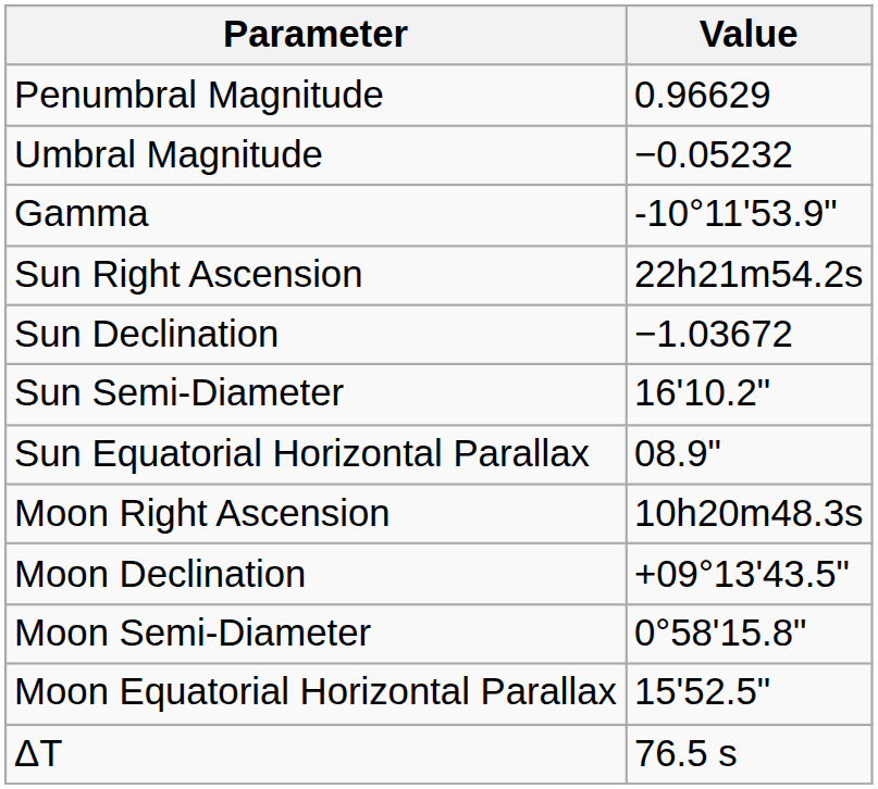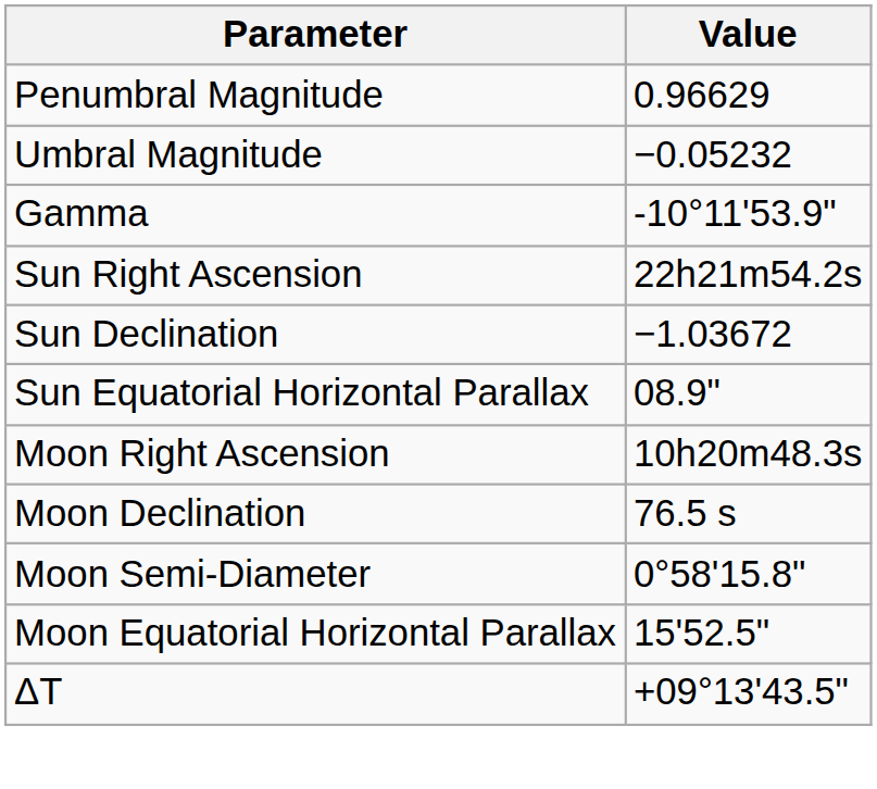- row: Sun Semi-Diameter | 16'10.2"
Moon Declination | Value: +09°13'43.5" -> 76.5 s
ΔT | Value: 76.5 s -> +09°13'43.5"
